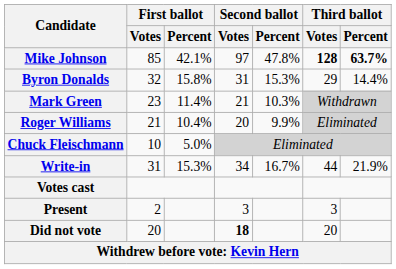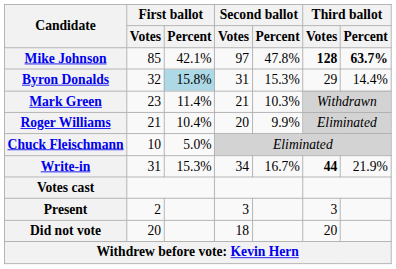Byron Donalds | First ballot / Percent: no background -> lightblue background
Write-in | Third ballot / Votes: normal -> bold
Did not vote | Second ballot / Votes: bold -> normal
